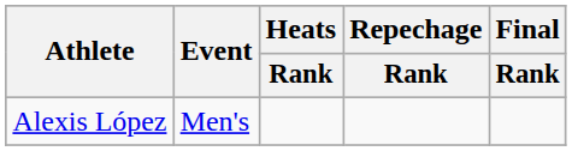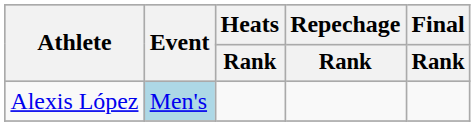Alexis López | Event: no background -> lightblue background
